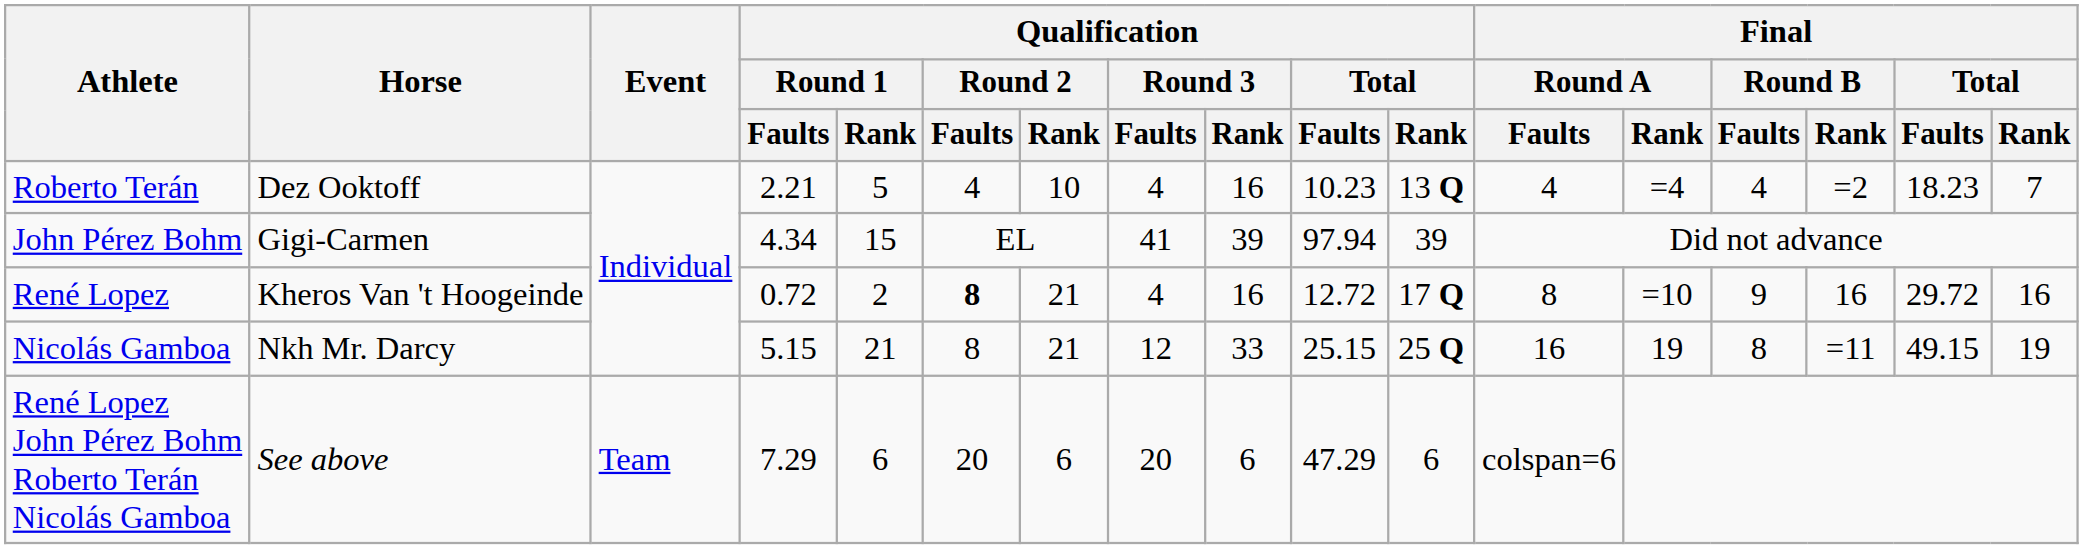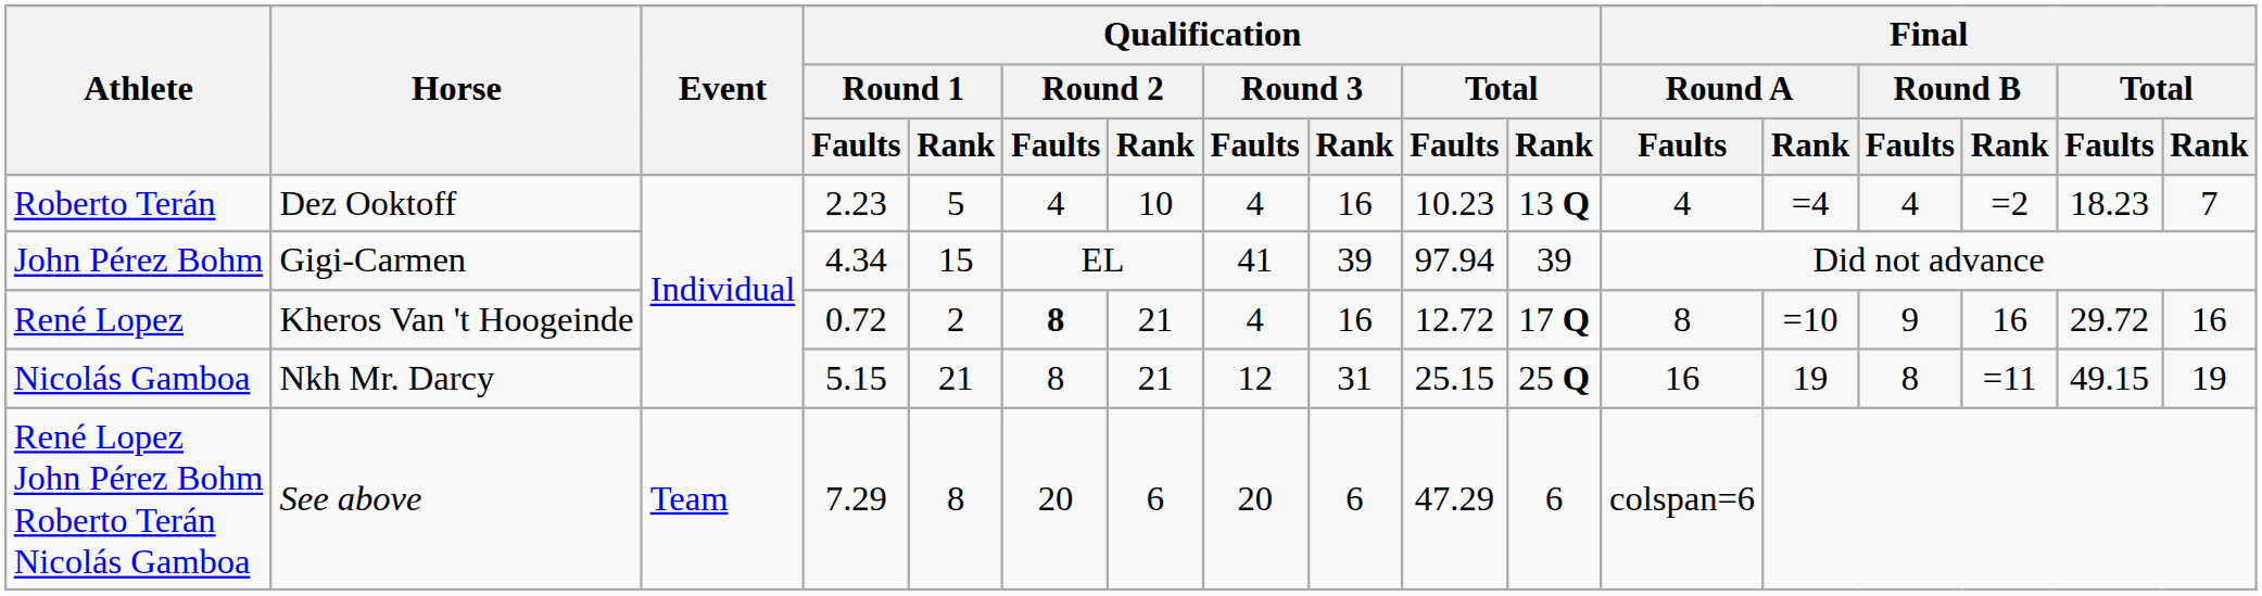Roberto Terán | Qualification / Round 1 / Faults: 2.21 -> 2.23
Nicolás Gamboa | Qualification / Round 3 / Rank: 33 -> 31
René Lopez John Pérez Bohm Roberto Terán Nicolás Gamboa | Qualification / Round 1 / Rank: 6 -> 8
